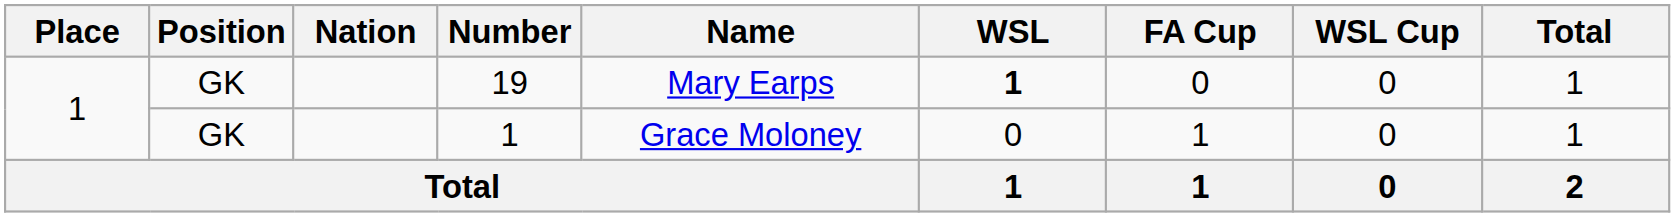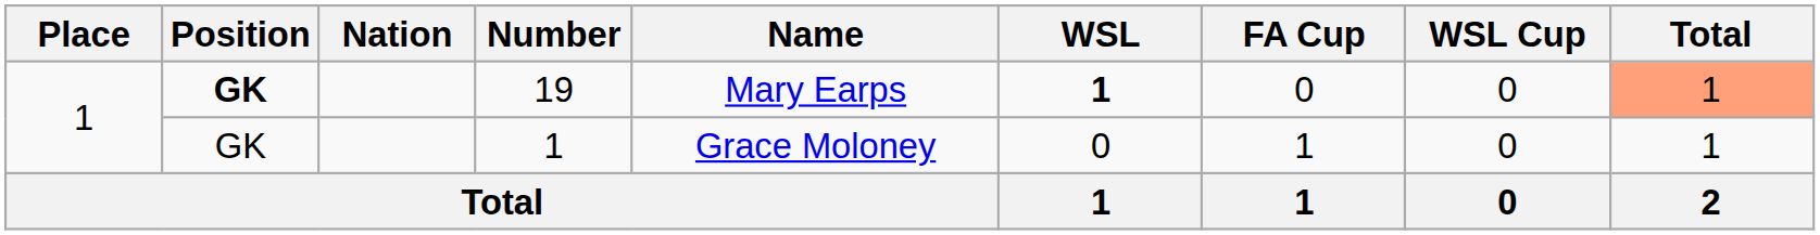19 | Position: normal -> bold
19 | Total: no background -> lightsalmon background
